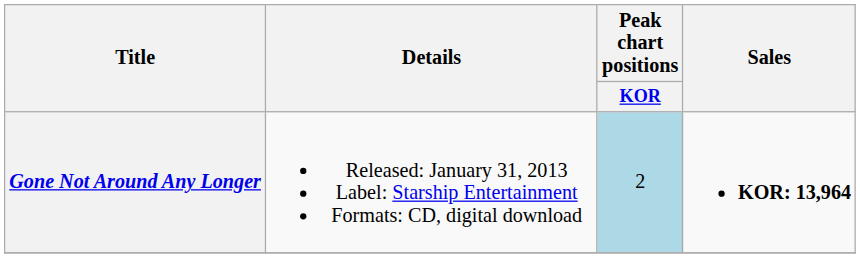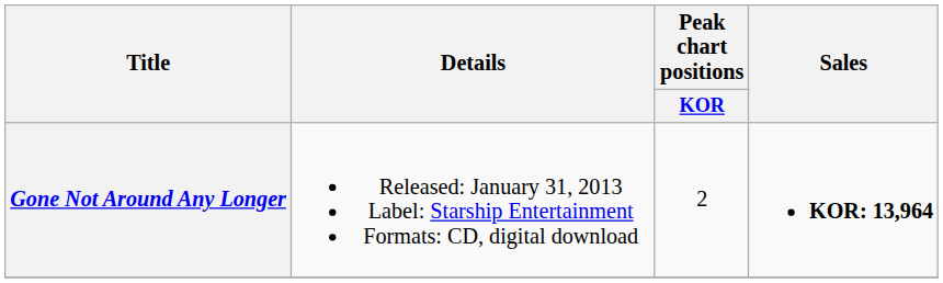Gone Not Around Any Longer | Peak chart positions / KOR: lightblue background -> no background
